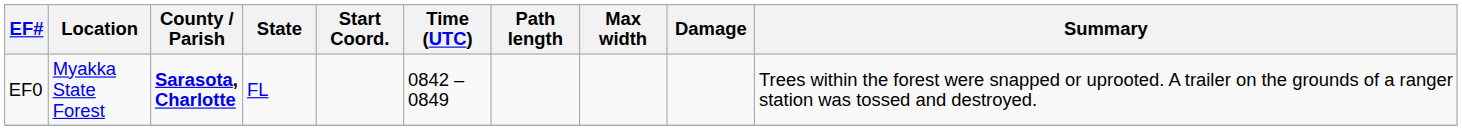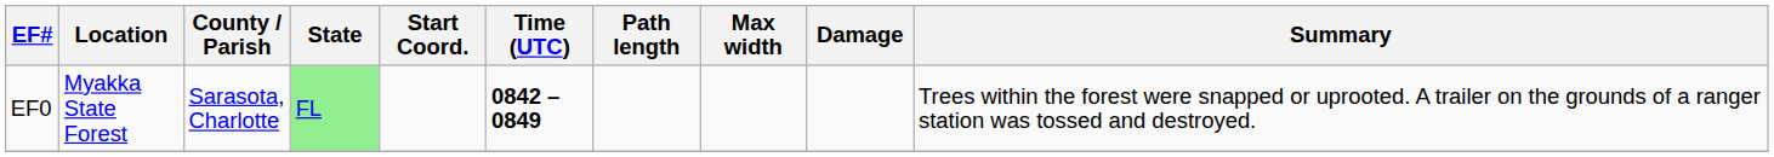EF0 | County / Parish: bold -> normal
EF0 | State: no background -> lightgreen background
EF0 | Time (UTC): normal -> bold
